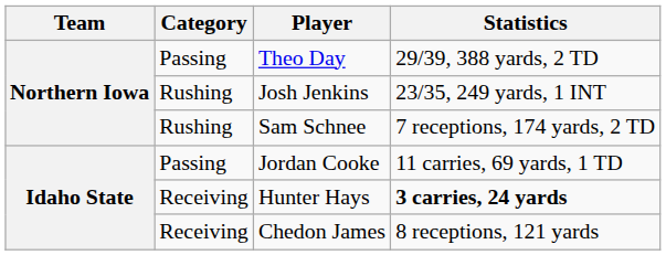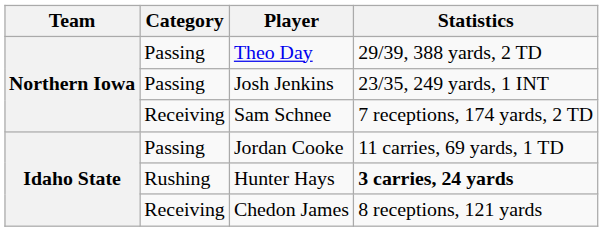Josh Jenkins | Category: Rushing -> Passing
Sam Schnee | Category: Rushing -> Receiving
Hunter Hays | Category: Receiving -> Rushing
